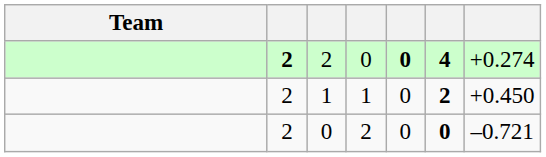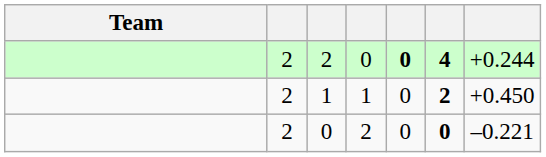row 2 | column 2: bold -> normal
row 2 | column 7: +0.274 -> +0.244
row 4 | column 7: –0.721 -> –0.221
